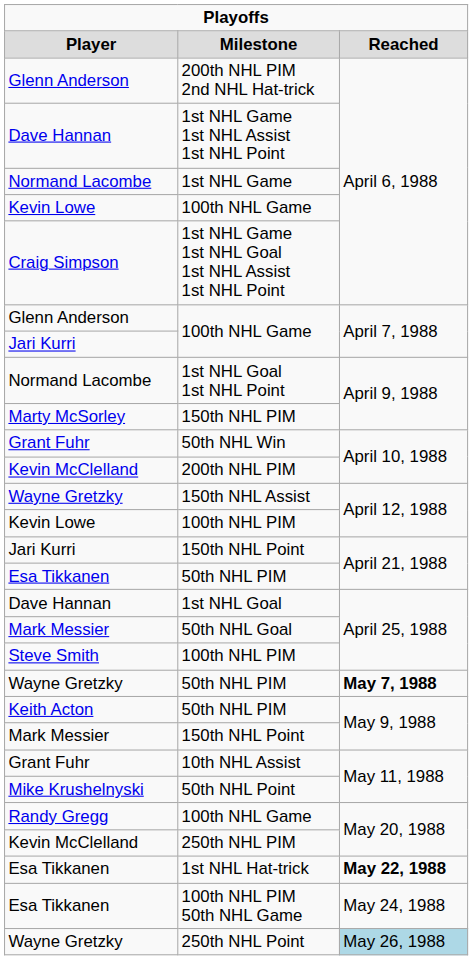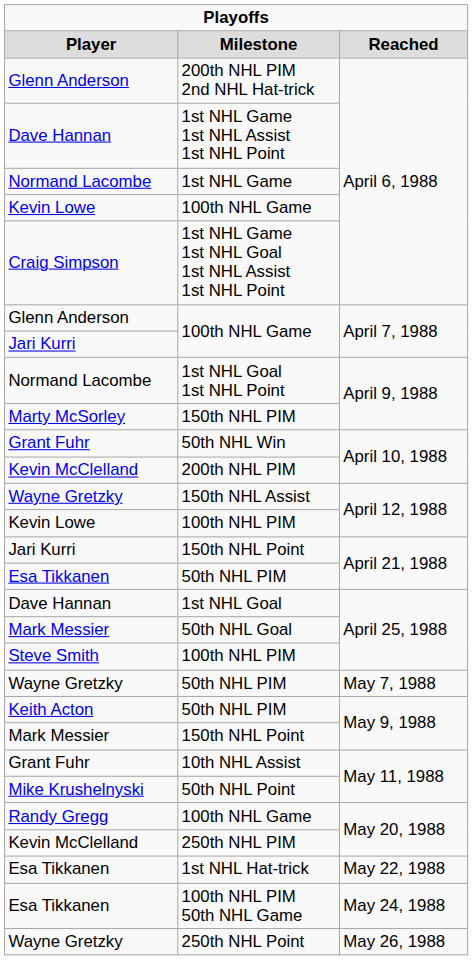Wayne Gretzky / 50th NHL PIM | column 3: bold -> normal
1st NHL Hat-trick | column 3: bold -> normal
250th NHL Point | column 3: lightblue background -> no background
